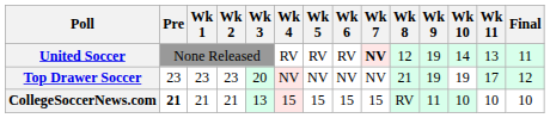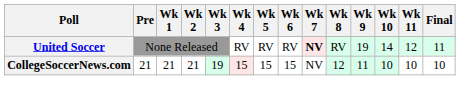United Soccer | Wk 8: 12 -> RV
United Soccer | Wk 11: 13 -> 12
- row: Top Drawer Soccer | 23 | 23 | 23 | 20 | NV | NV | NV | NV | 21 | 19 | 19 | 17 | 12
CollegeSoccerNews.com | Pre: bold -> normal
CollegeSoccerNews.com | Wk 3: 13 -> 19
CollegeSoccerNews.com | Wk 7: 15 -> NV
CollegeSoccerNews.com | Wk 8: RV -> 12
